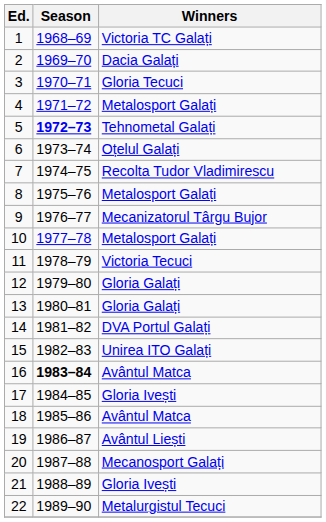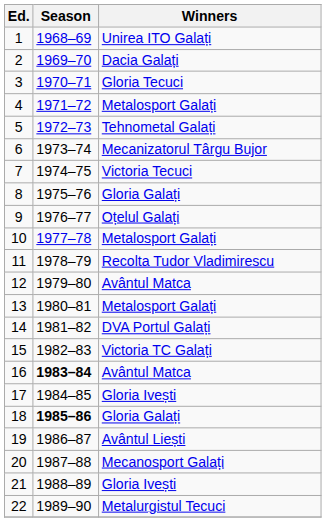1 | Winners: Victoria TC Galați -> Unirea ITO Galați
5 | Season: bold -> normal
6 | Winners: Oțelul Galați -> Mecanizatorul Târgu Bujor
7 | Winners: Recolta Tudor Vladimirescu -> Victoria Tecuci
8 | Winners: Metalosport Galați -> Gloria Galați
9 | Winners: Mecanizatorul Târgu Bujor -> Oțelul Galați
11 | Winners: Victoria Tecuci -> Recolta Tudor Vladimirescu
12 | Winners: Gloria Galați -> Avântul Matca
13 | Winners: Gloria Galați -> Metalosport Galați
15 | Winners: Unirea ITO Galați -> Victoria TC Galați
18 | Season: normal -> bold
18 | Winners: Avântul Matca -> Gloria Galați
